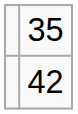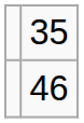row 2 | column 2: 42 -> 46
